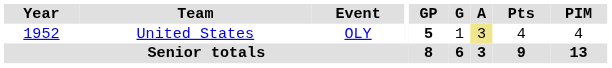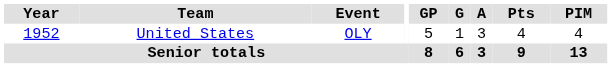United States | GP: bold -> normal
United States | A: khaki background -> no background
